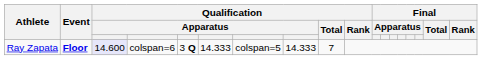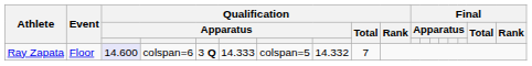Ray Zapata | Event: bold -> normal
Ray Zapata | column 8: 14.333 -> 14.332
